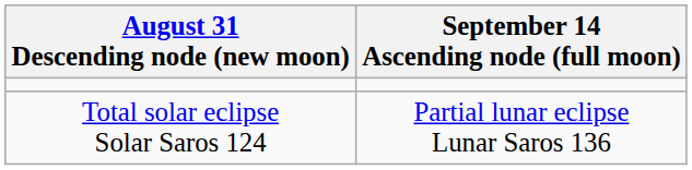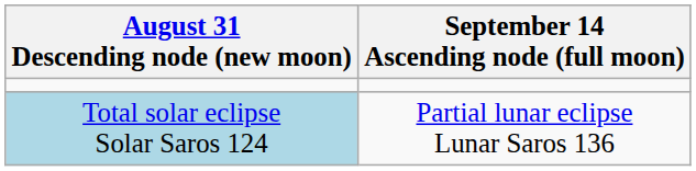row 3 | August 31 Descending node (new moon): no background -> lightblue background
